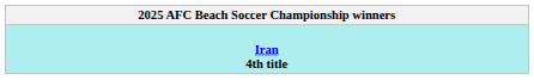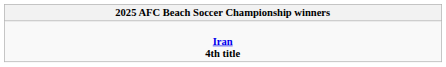row 2 | column 1: paleturquoise background -> no background
